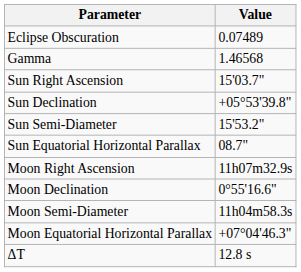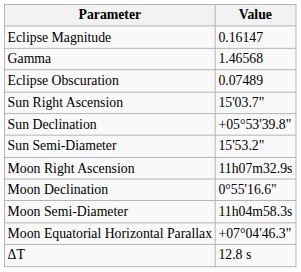+ row: Eclipse Magnitude | 0.16147
rows swapped: Eclipse Obscuration <-> Gamma
- row: Sun Equatorial Horizontal Parallax | 08.7"
